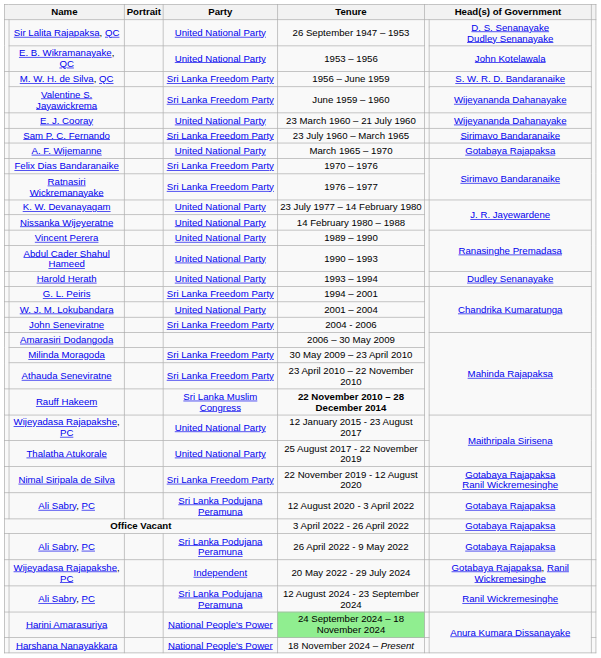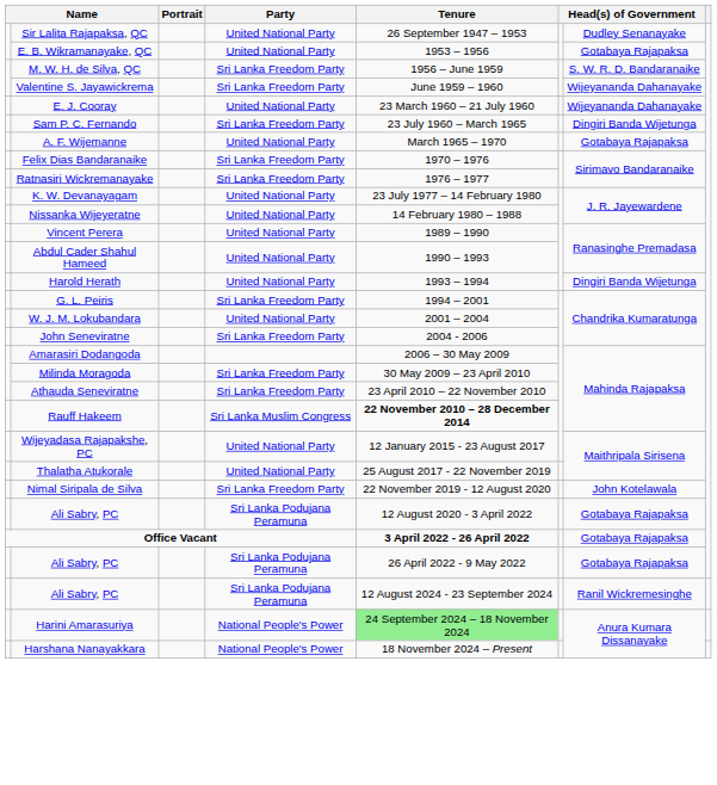Sir Lalita Rajapaksa, QC | column 7: D. S. Senanayake Dudley Senanayake -> Dudley Senanayake
E. B. Wikramanayake, QC | column 7: John Kotelawala -> Gotabaya Rajapaksa
Sam P. C. Fernando | column 7: Sirimavo Bandaranaike -> Dingiri Banda Wijetunga
Harold Herath | column 7: Dudley Senanayake -> Dingiri Banda Wijetunga
Nimal Siripala de Silva | column 7: Gotabaya Rajapaksa Ranil Wickremesinghe -> John Kotelawala
Office Vacant | Tenure: normal -> bold
- row: Wijeyadasa Rajapakshe, PC | Independent | 20 May 2022 - 29 July 2024 | Gotabaya Rajapaksa, Ranil Wickremesinghe
